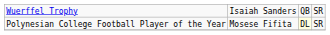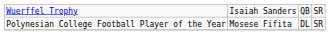Polynesian College Football Player of the Year | column 3: lightyellow background -> no background
